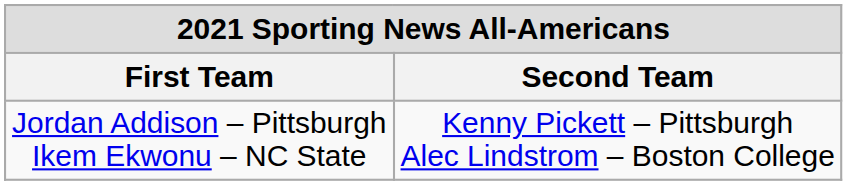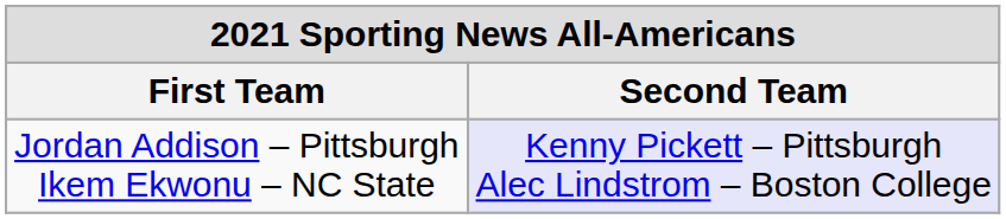Jordan Addison – Pittsburgh Ikem Ekwonu – NC State | Second Team: no background -> lavender background
